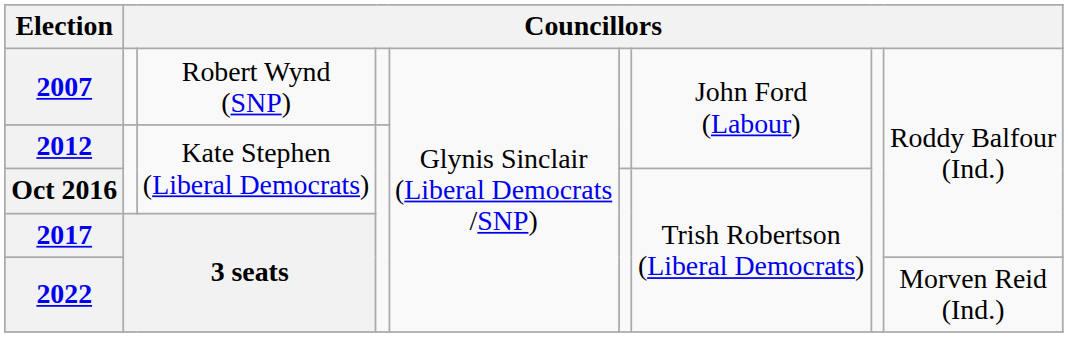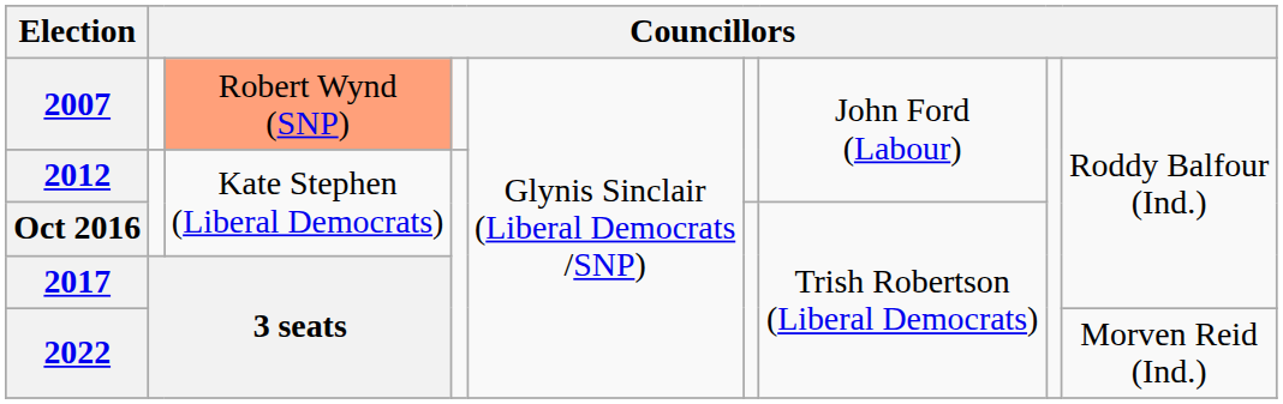2007 | column 3: no background -> lightsalmon background
